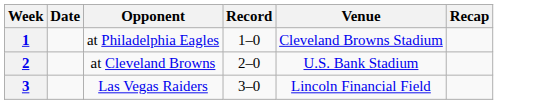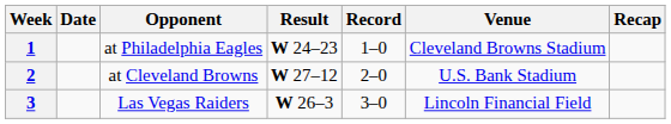+ column: Result | W 24–23 | W 27–12 | W 26–3
